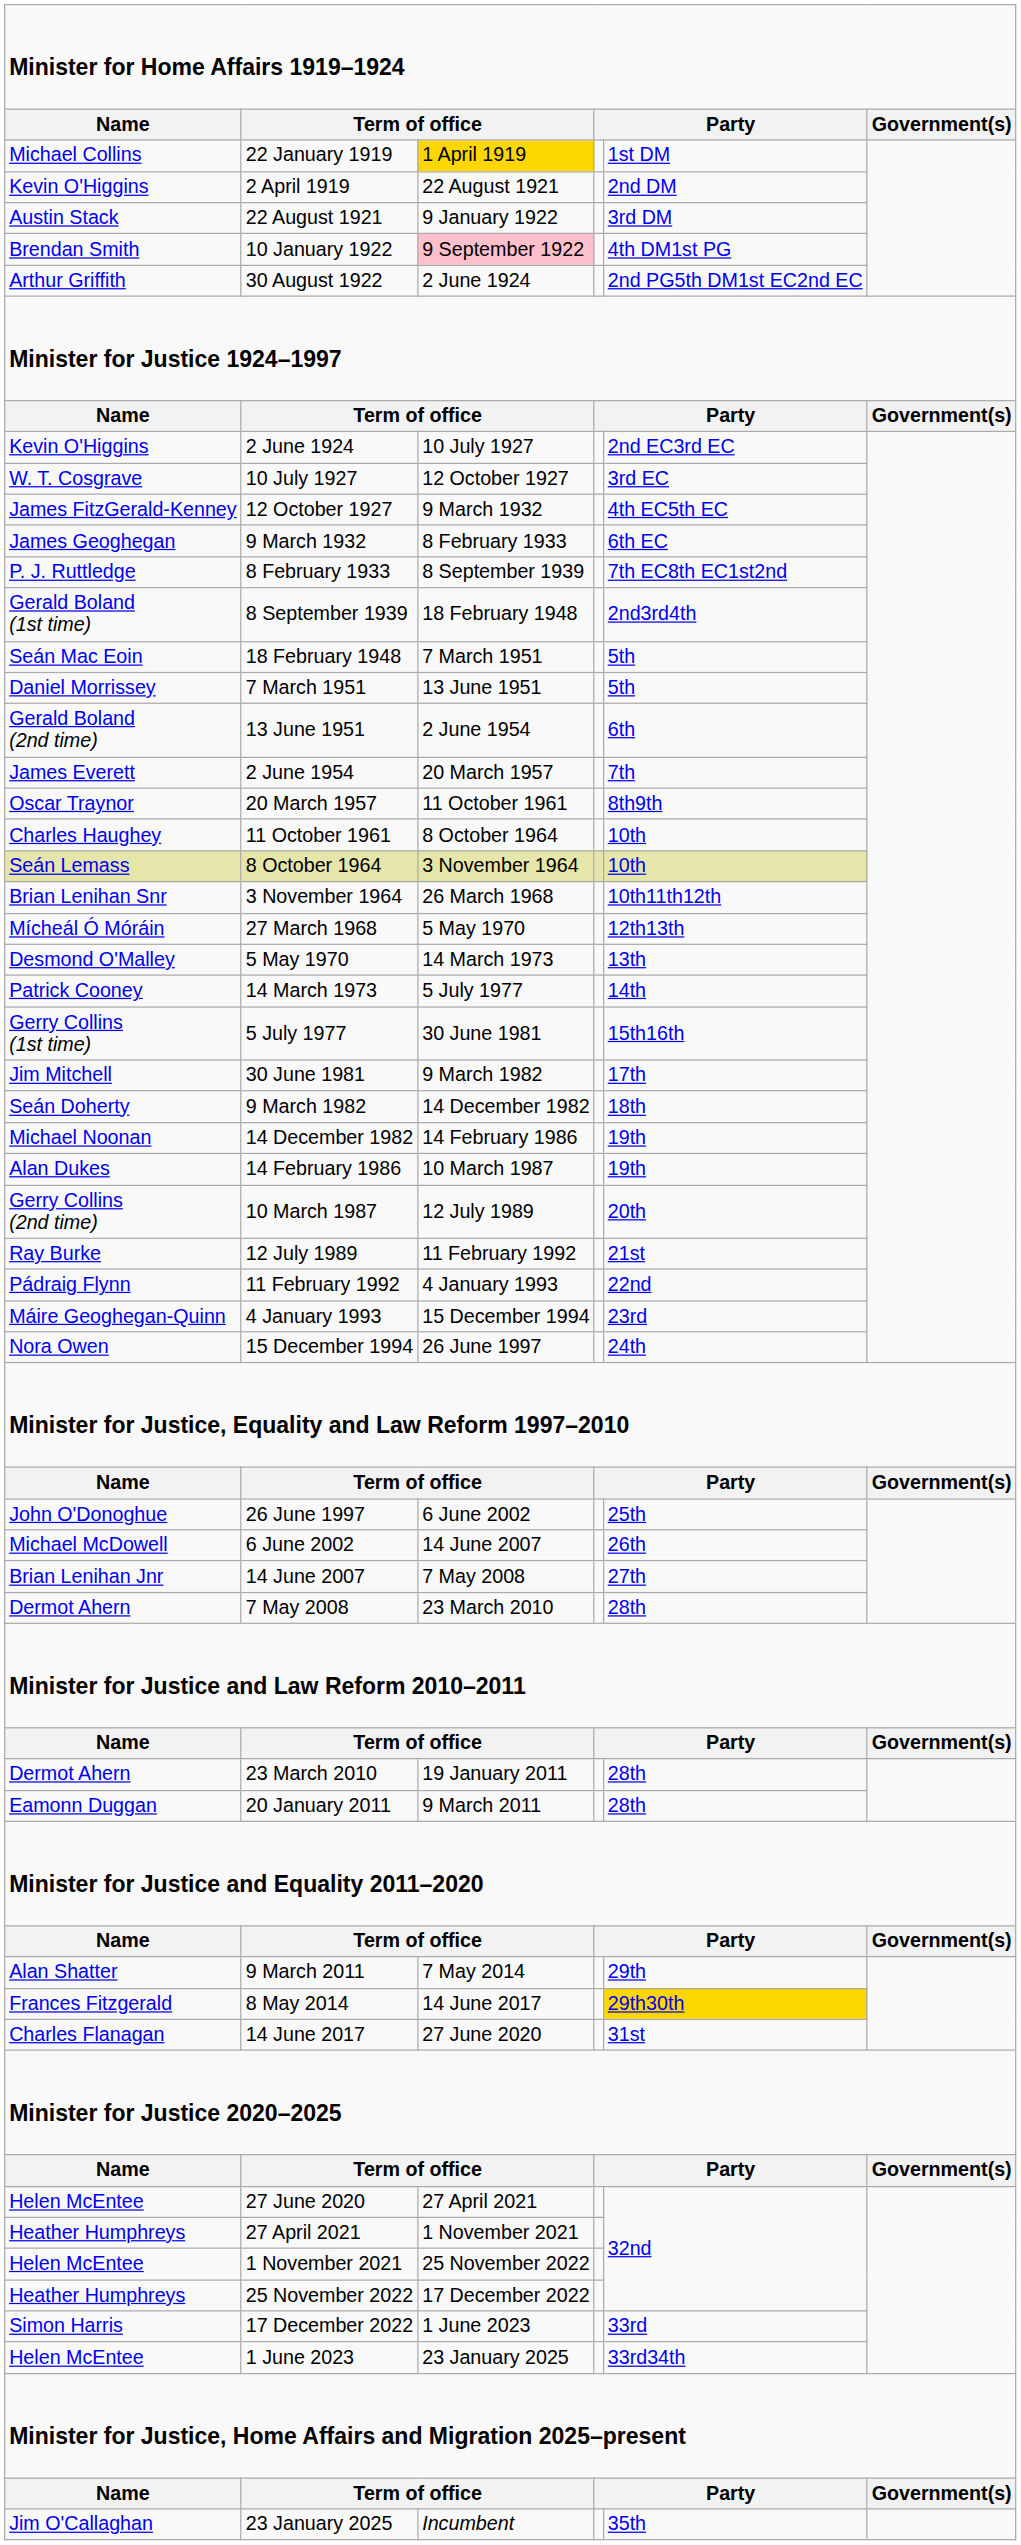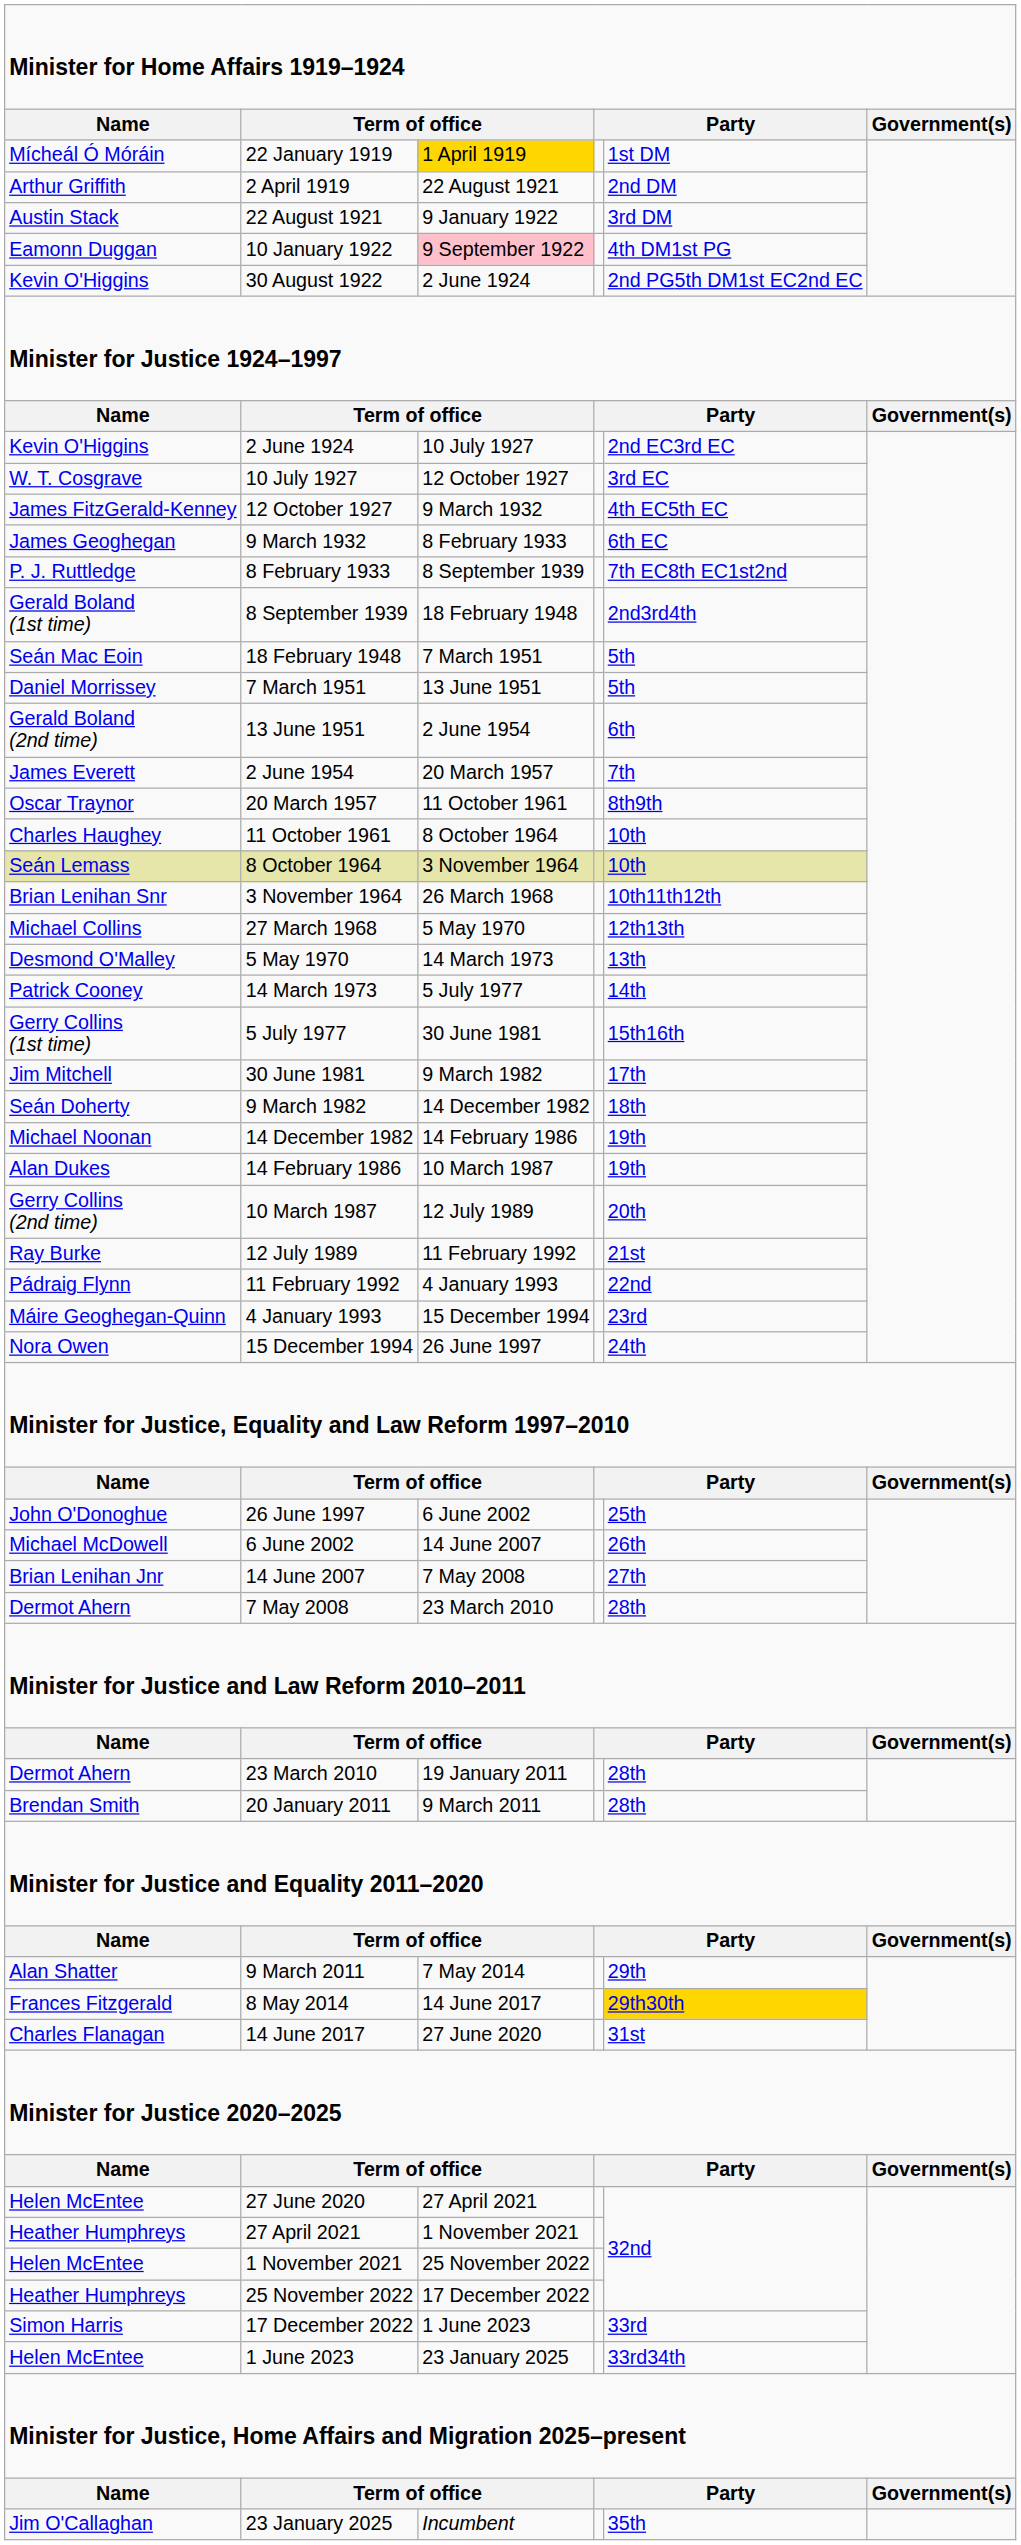22 January 1919 | column 1: Michael Collins -> Mícheál Ó Móráin
2 April 1919 | column 1: Kevin O'Higgins -> Arthur Griffith
10 January 1922 | column 1: Brendan Smith -> Eamonn Duggan
30 August 1922 | column 1: Arthur Griffith -> Kevin O'Higgins
27 March 1968 | column 1: Mícheál Ó Móráin -> Michael Collins
20 January 2011 | column 1: Eamonn Duggan -> Brendan Smith
